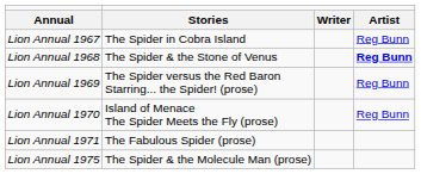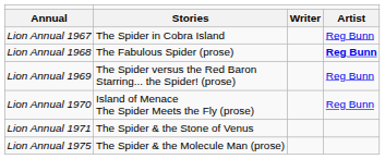Lion Annual 1968 | column 2: The Spider & the Stone of Venus -> The Fabulous Spider (prose)
Lion Annual 1971 | column 2: The Fabulous Spider (prose) -> The Spider & the Stone of Venus
